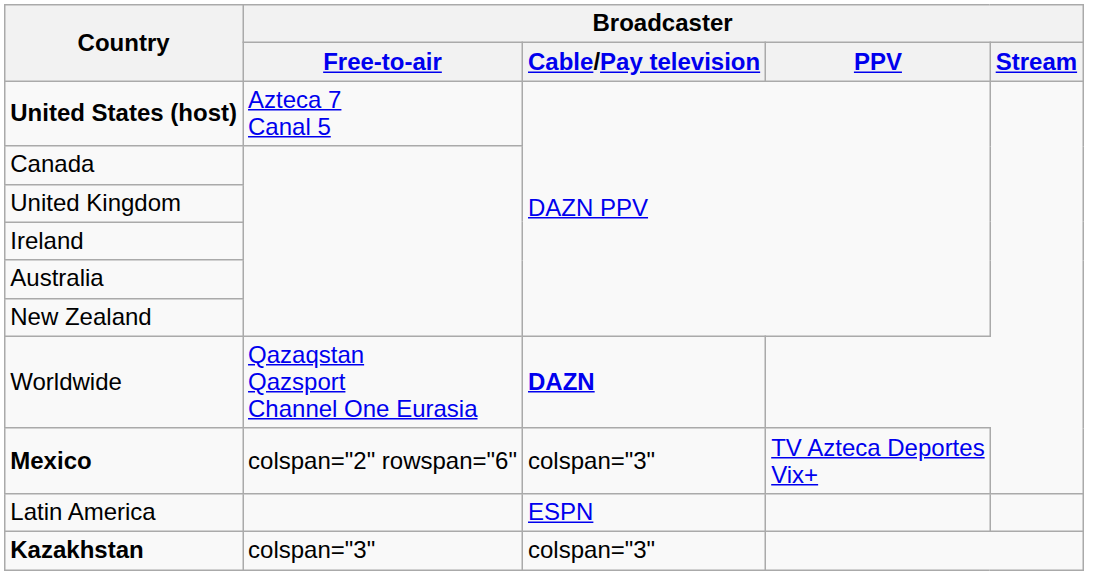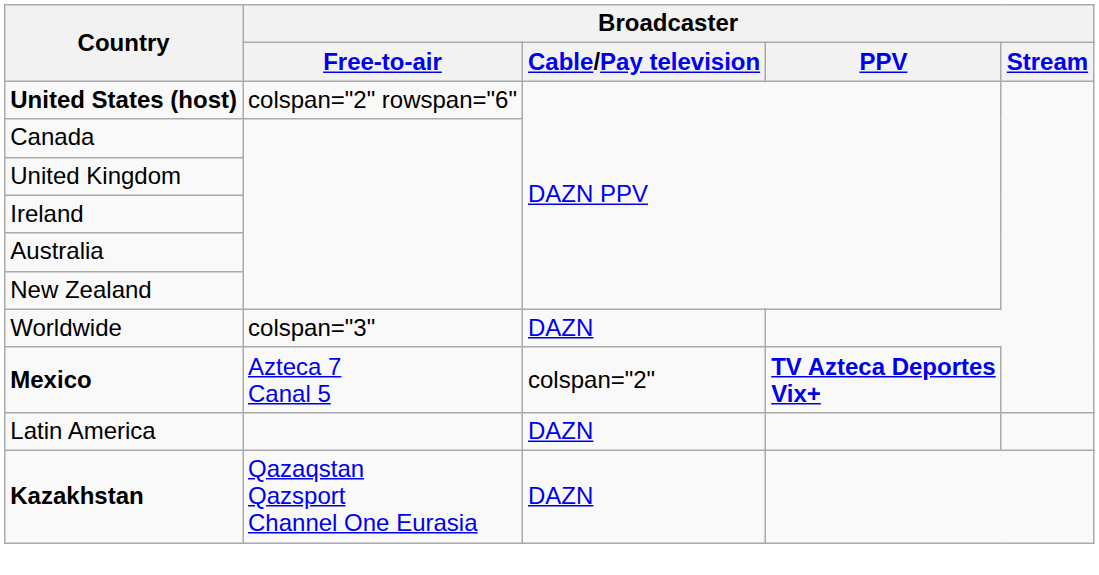United States (host) | Broadcaster / Free-to-air: Azteca 7 Canal 5 -> colspan="2" rowspan="6"
Worldwide | Broadcaster / Free-to-air: Qazaqstan Qazsport Channel One Eurasia -> colspan="3"
Worldwide | Broadcaster / Cable/Pay television: bold -> normal
Mexico | Broadcaster / Free-to-air: colspan="2" rowspan="6" -> Azteca 7 Canal 5
Mexico | Broadcaster / Cable/Pay television: colspan="3" -> colspan="2"
Mexico | Broadcaster / PPV: normal -> bold
Latin America | Broadcaster / Cable/Pay television: ESPN -> DAZN
Kazakhstan | Broadcaster / Free-to-air: colspan="3" -> Qazaqstan Qazsport Channel One Eurasia
Kazakhstan | Broadcaster / Cable/Pay television: colspan="3" -> DAZN
